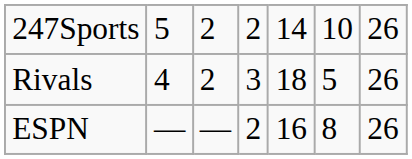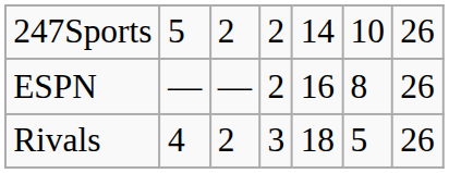rows swapped: ESPN <-> Rivals
